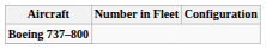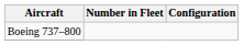Boeing 737–800 | Aircraft: bold -> normal
